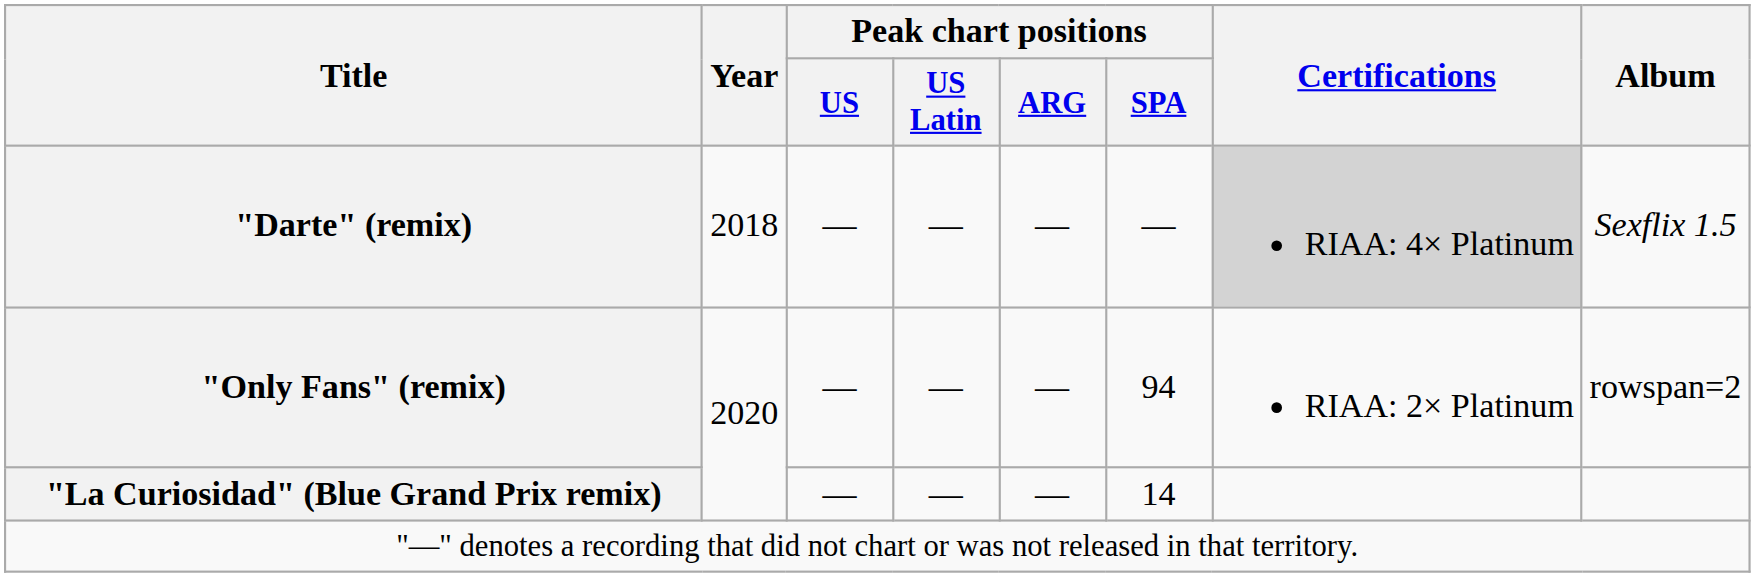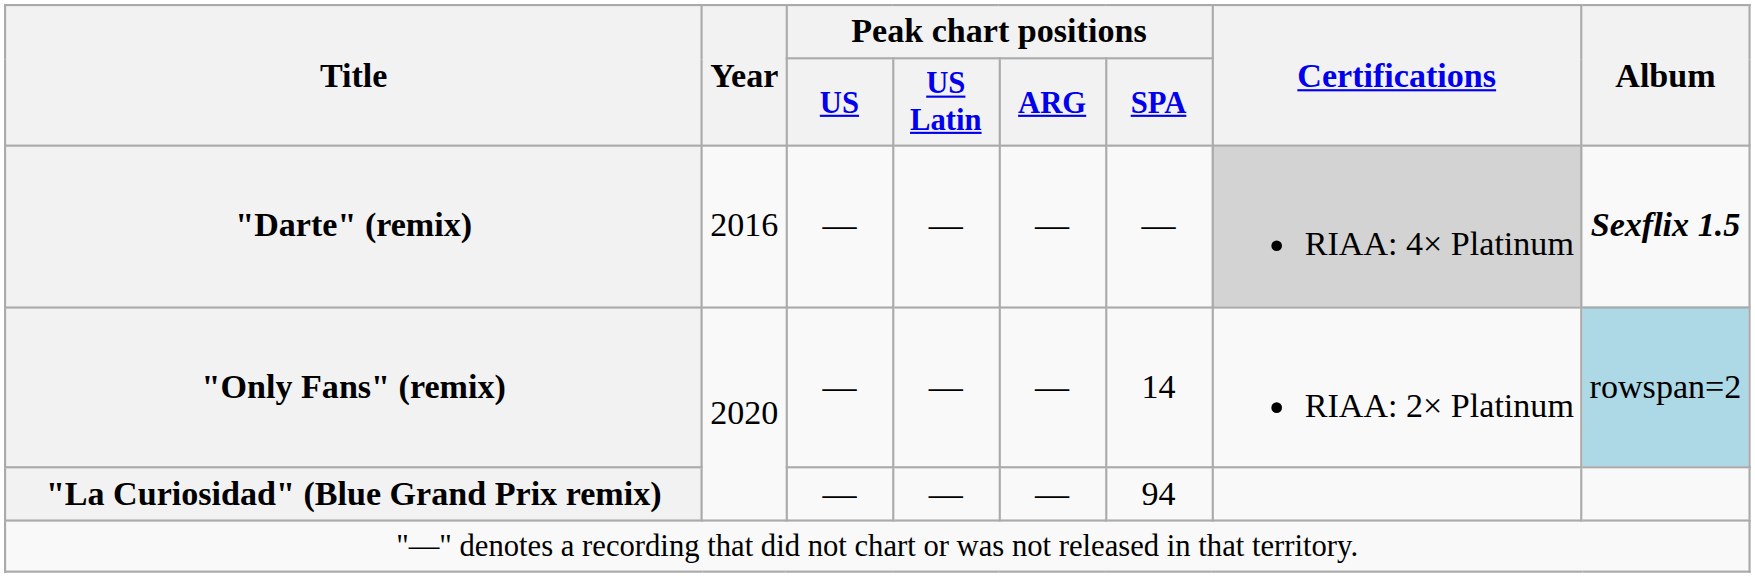"Darte" (remix) | Year: 2018 -> 2016
"Darte" (remix) | Album: normal -> bold
"Only Fans" (remix) | Peak chart positions / SPA: 94 -> 14
"Only Fans" (remix) | Album: no background -> lightblue background
"La Curiosidad" (Blue Grand Prix remix) | Peak chart positions / SPA: 14 -> 94
